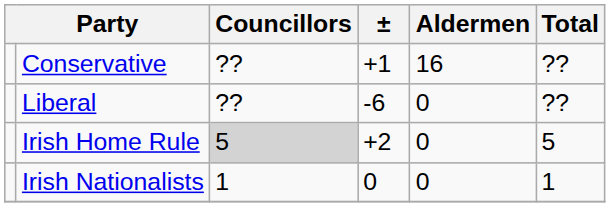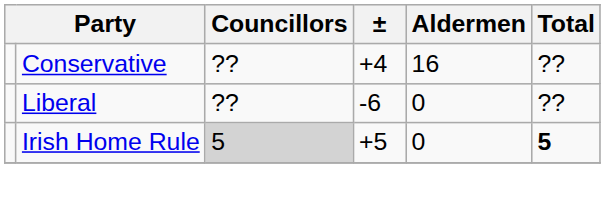Conservative | ±: +1 -> +4
Irish Home Rule | ±: +2 -> +5
Irish Home Rule | Total: normal -> bold
- row: Irish Nationalists | 1 | 0 | 0 | 1
